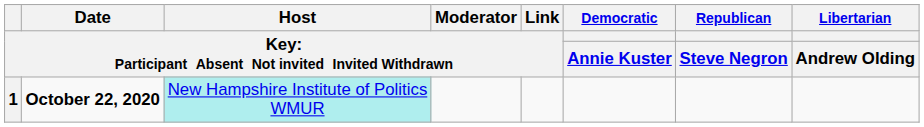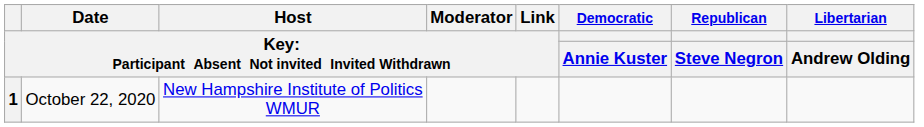1 | column 2: bold -> normal
1 | column 3: paleturquoise background -> no background
